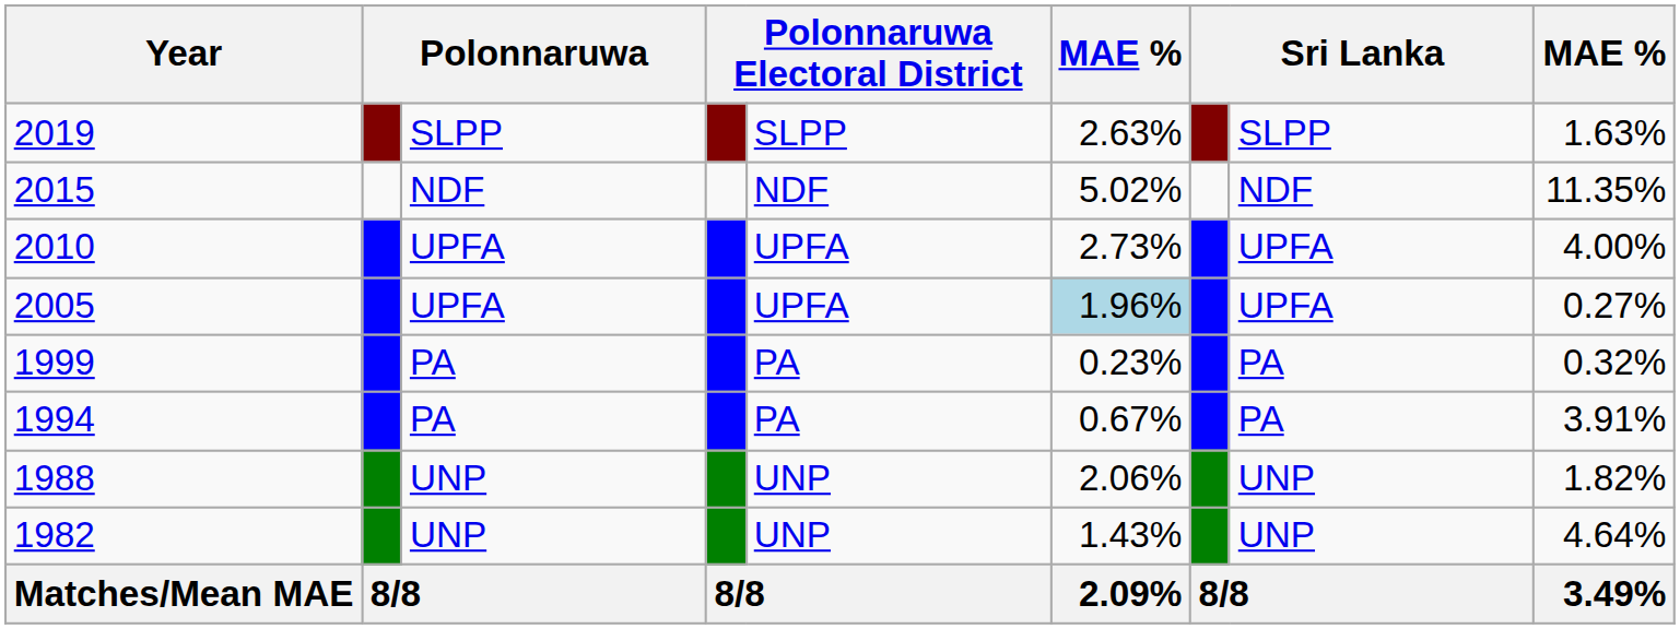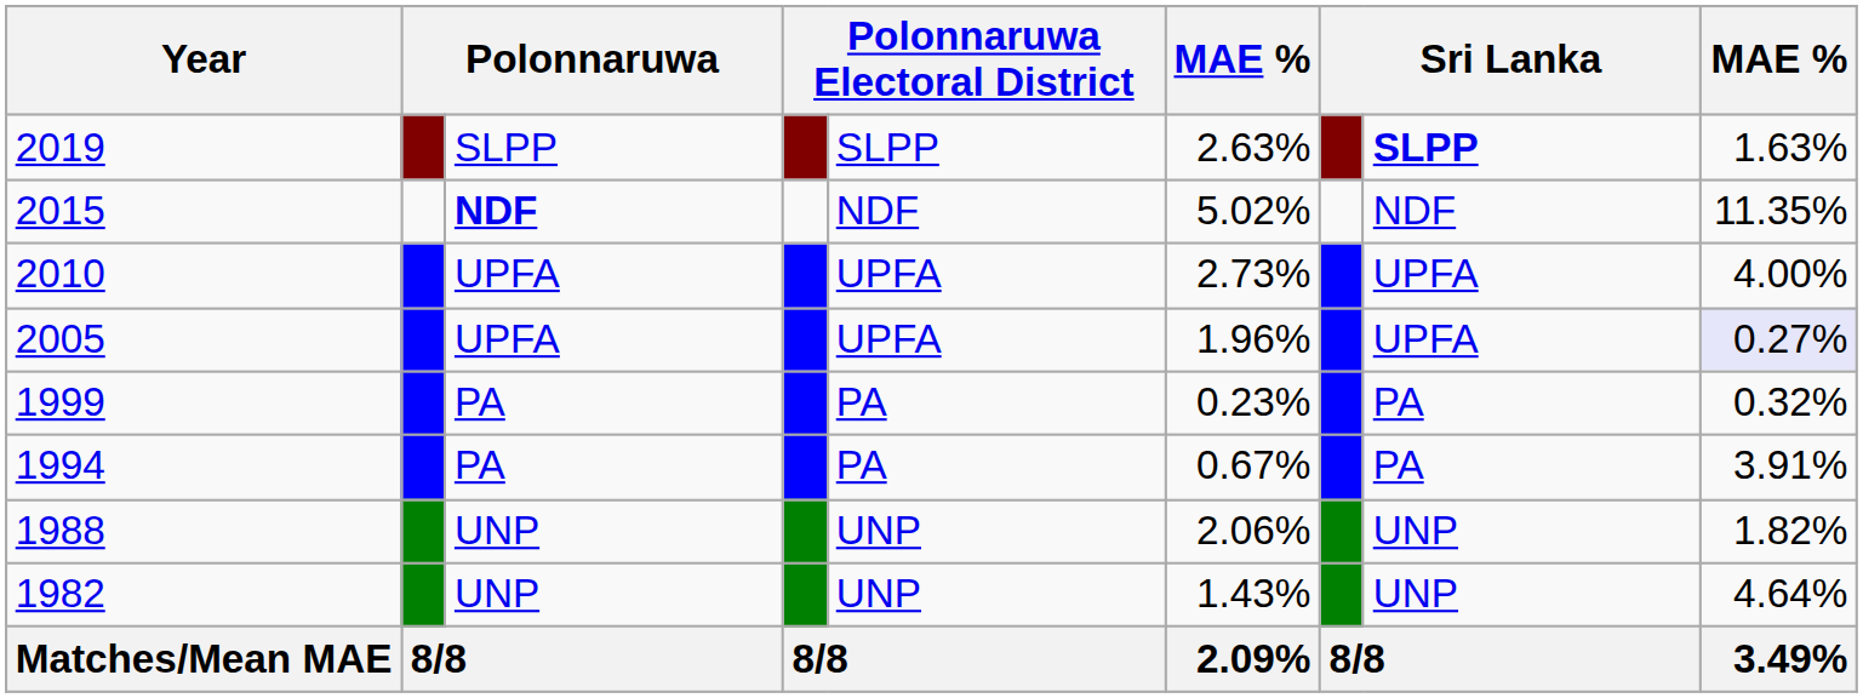2019 | column 8: normal -> bold
2015 | column 3: normal -> bold
2005 | column 6: lightblue background -> no background
2005 | column 9: no background -> lavender background
